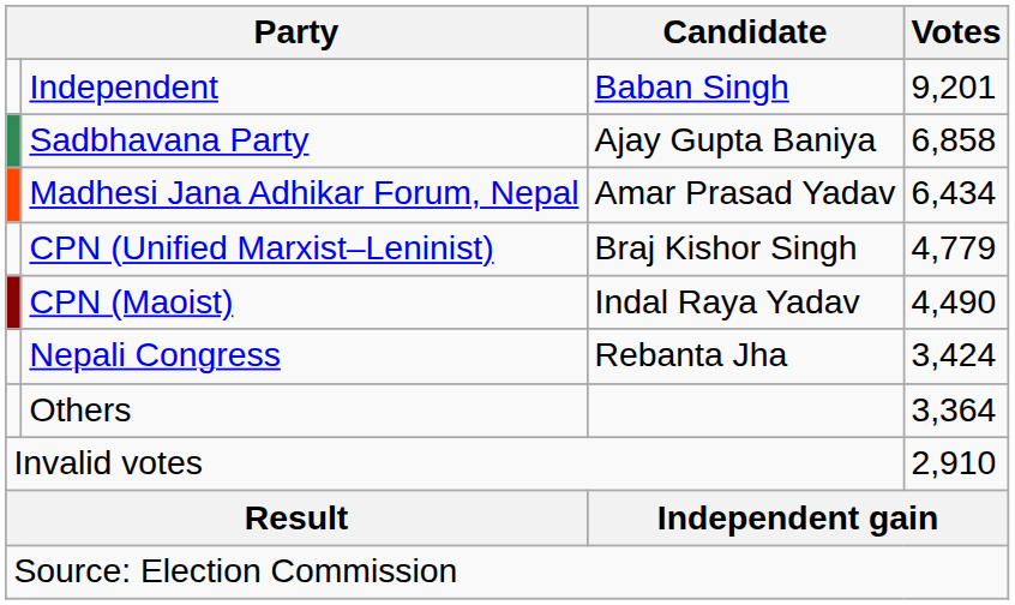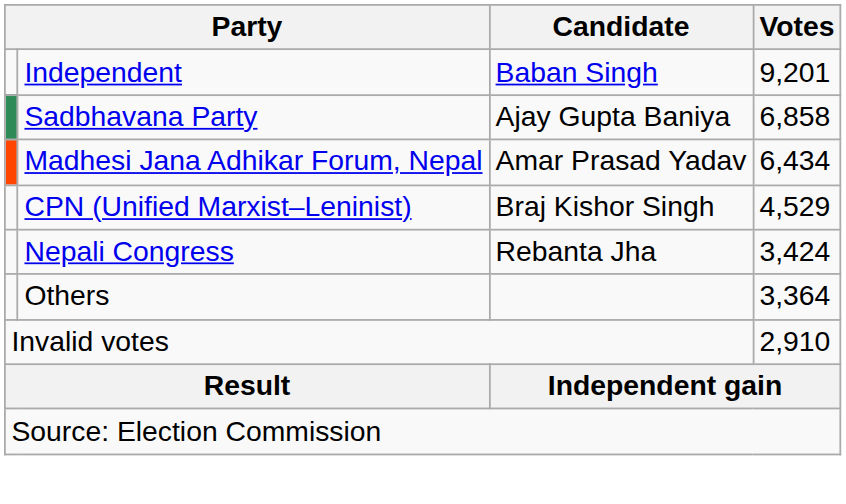CPN (Unified Marxist–Leninist) | Votes: 4,779 -> 4,529
- row: CPN (Maoist) | Indal Raya Yadav | 4,490
